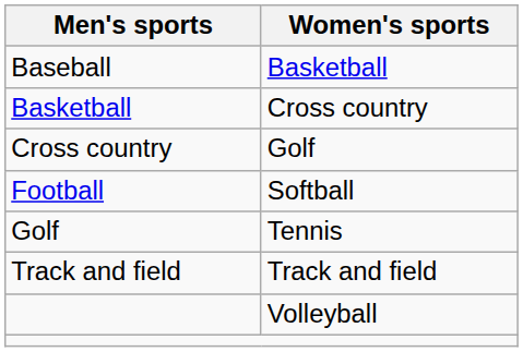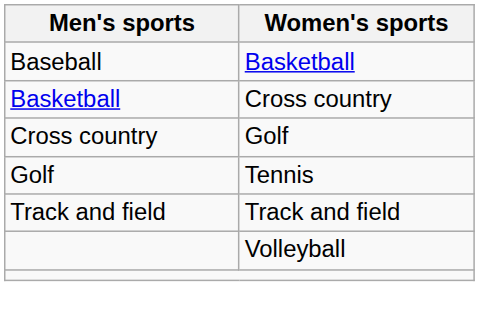- row: Football | Softball
